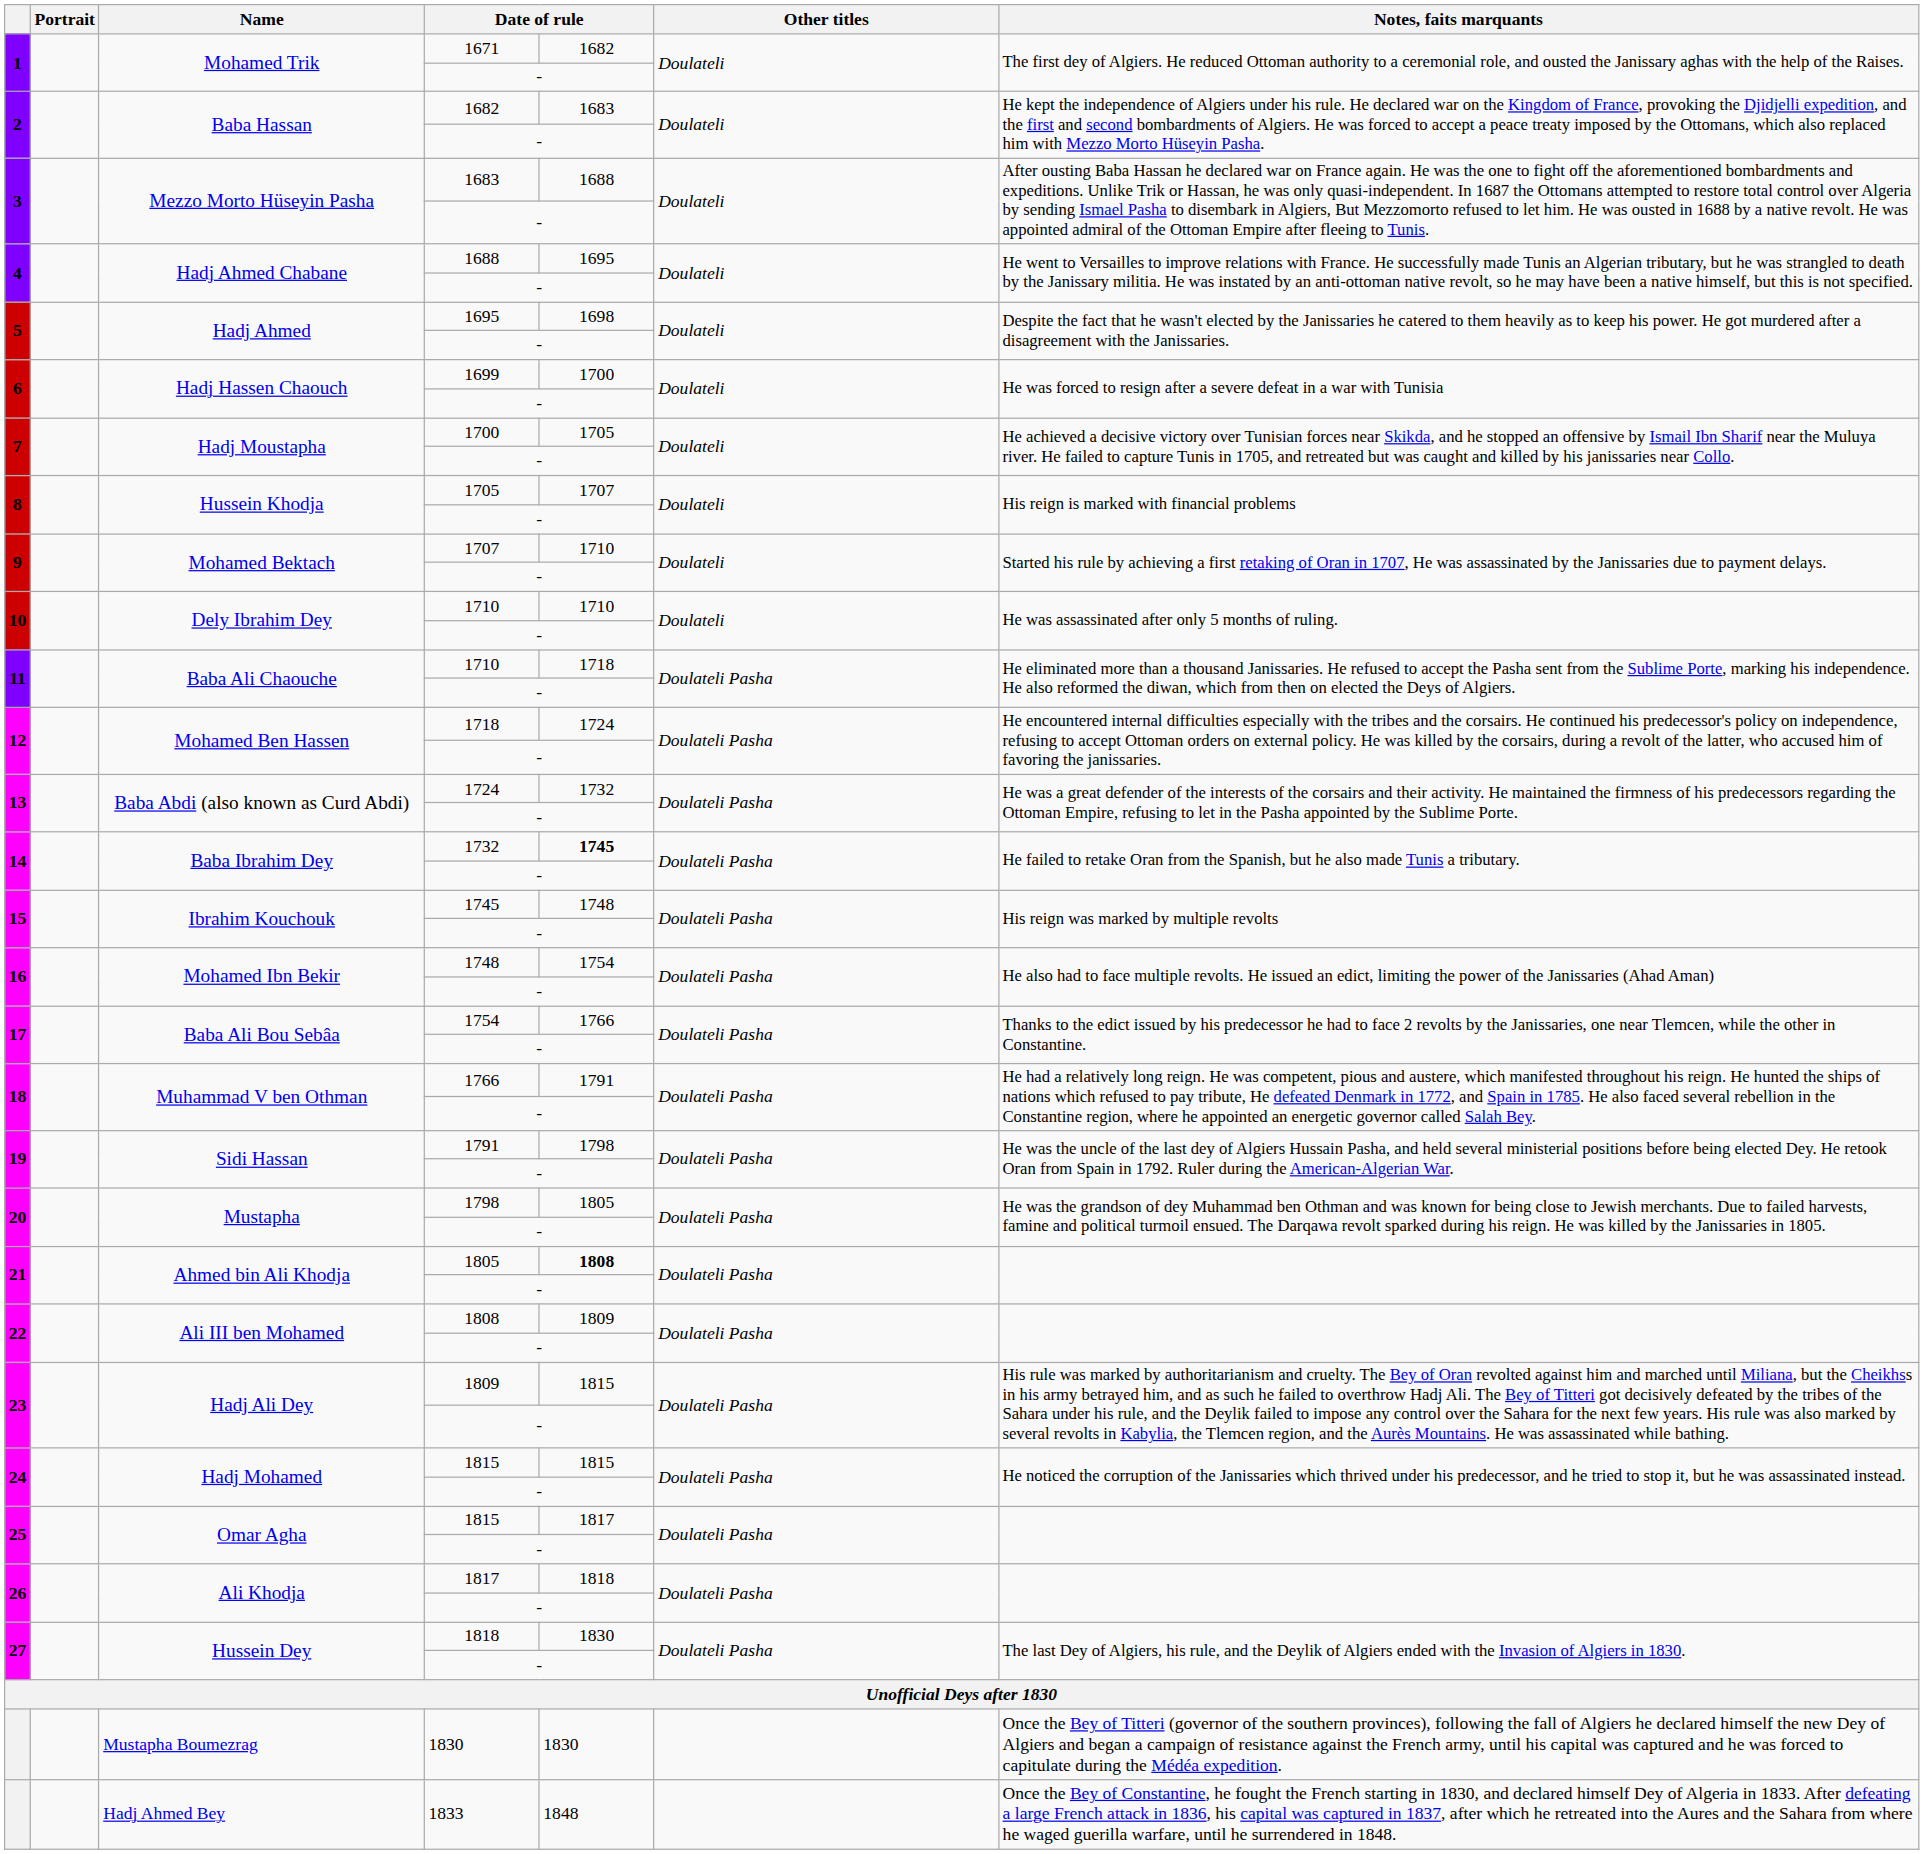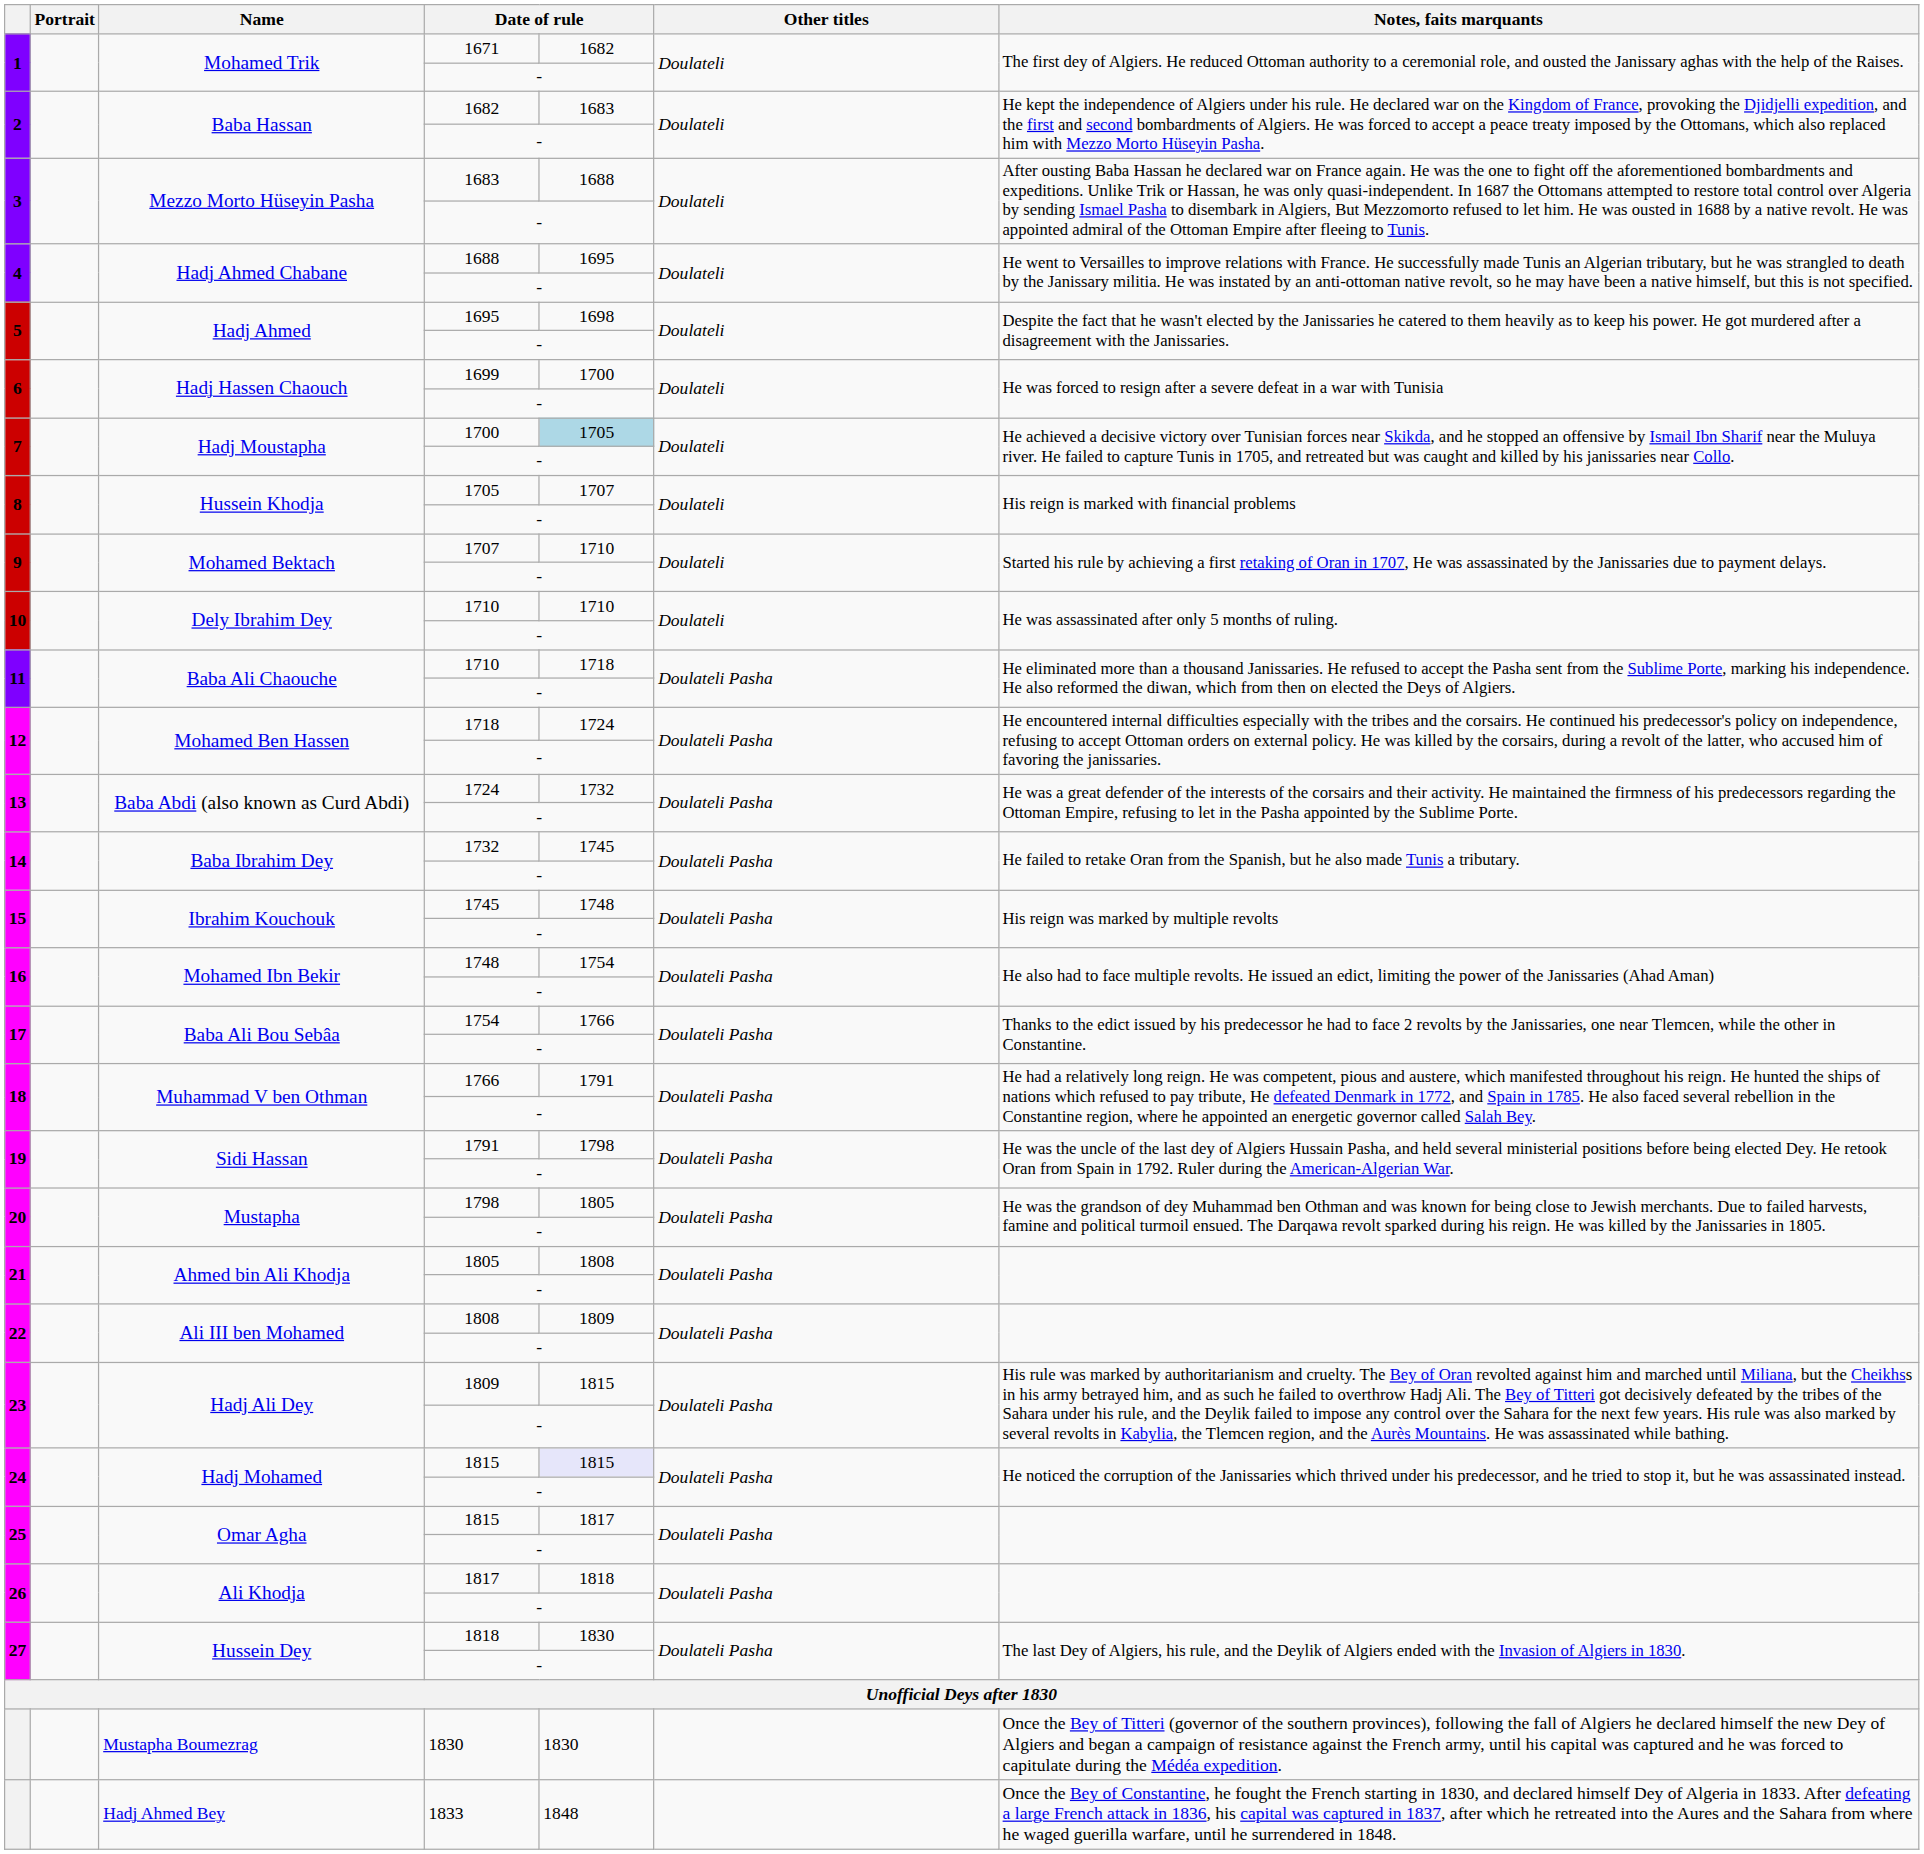Hadj Moustapha / 1700 | column 5: no background -> lightblue background
Baba Ibrahim Dey / 1732 | column 5: bold -> normal
Ahmed bin Ali Khodja / 1805 | column 5: bold -> normal
Hadj Mohamed / 1815 | column 5: no background -> lavender background
